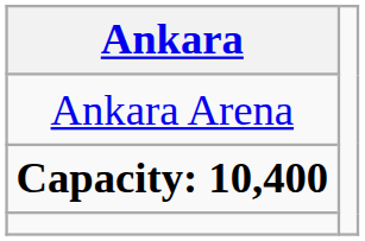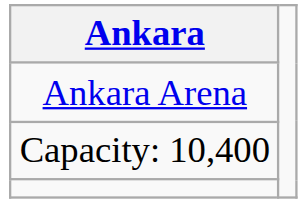Capacity: 10,400 | Ankara: bold -> normal
